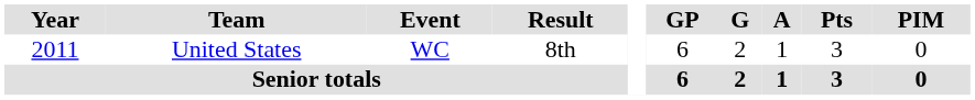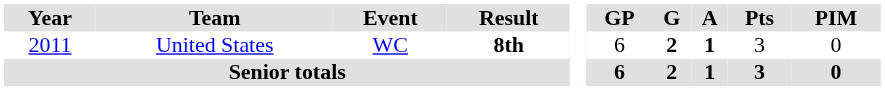United States | Result: normal -> bold
United States | G: normal -> bold
United States | A: normal -> bold
